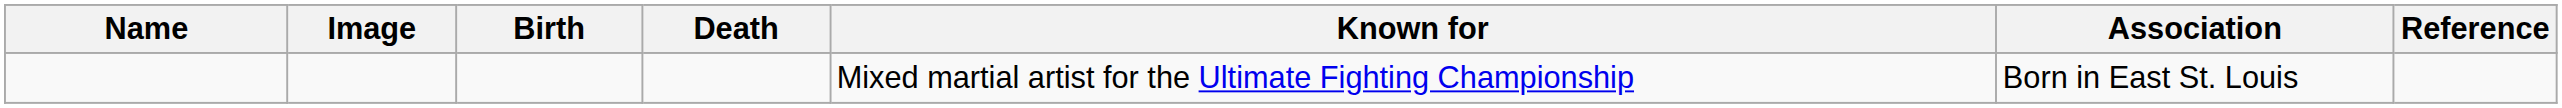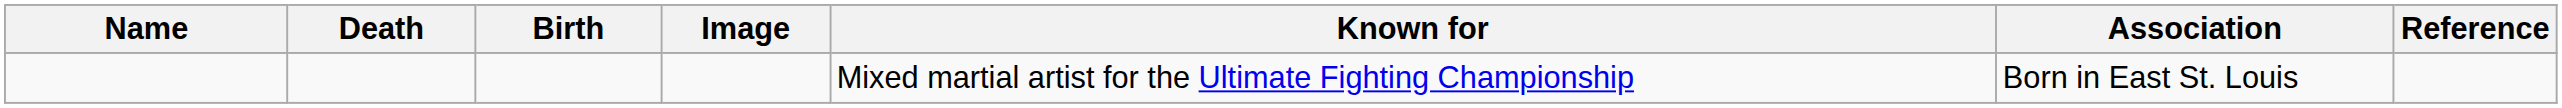columns swapped: Image <-> Death
